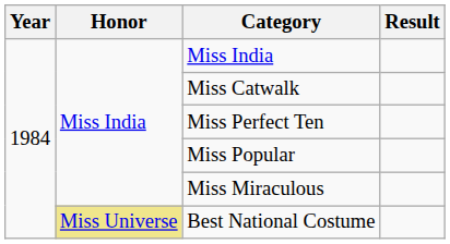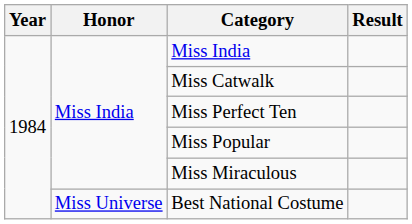Best National Costume | Honor: khaki background -> no background
